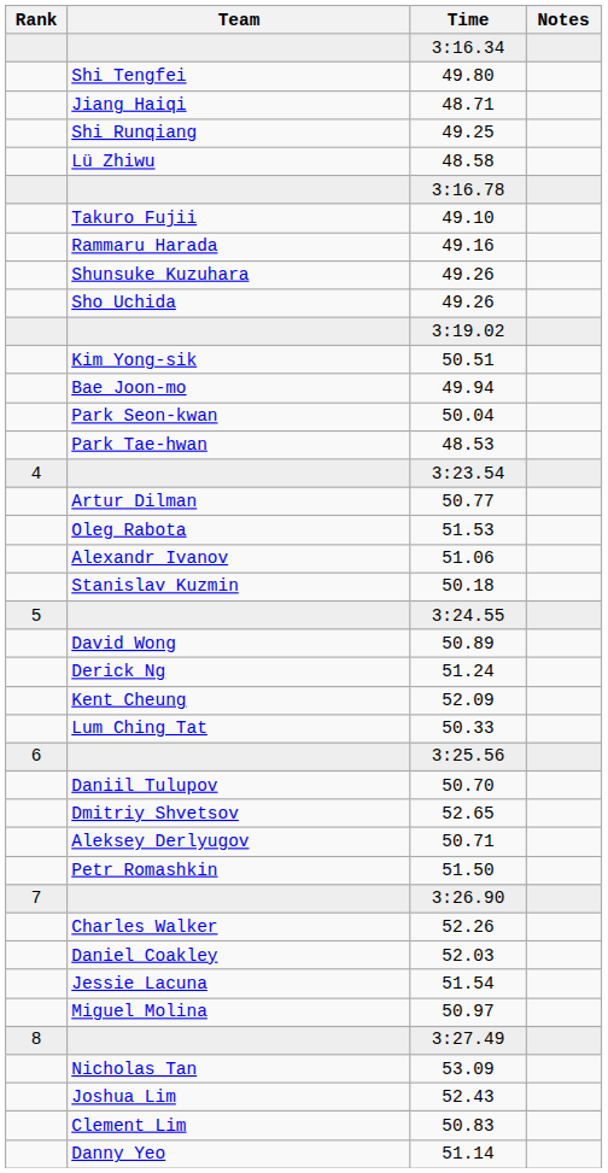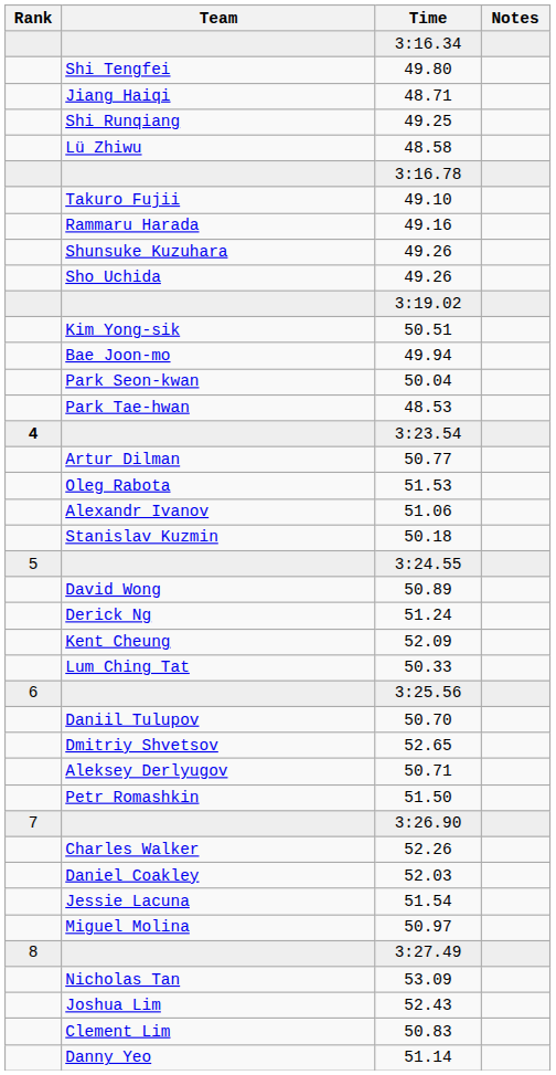3:23.54 | Rank: normal -> bold
